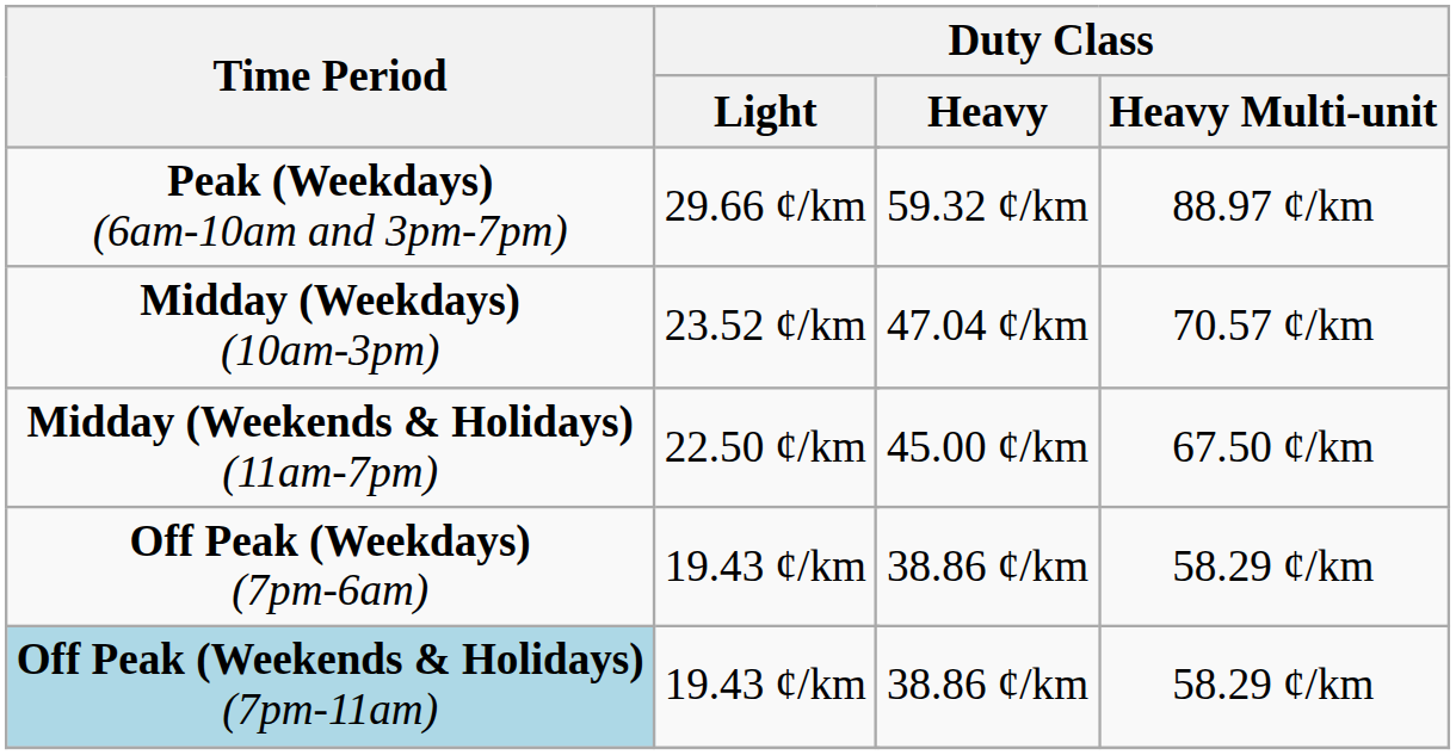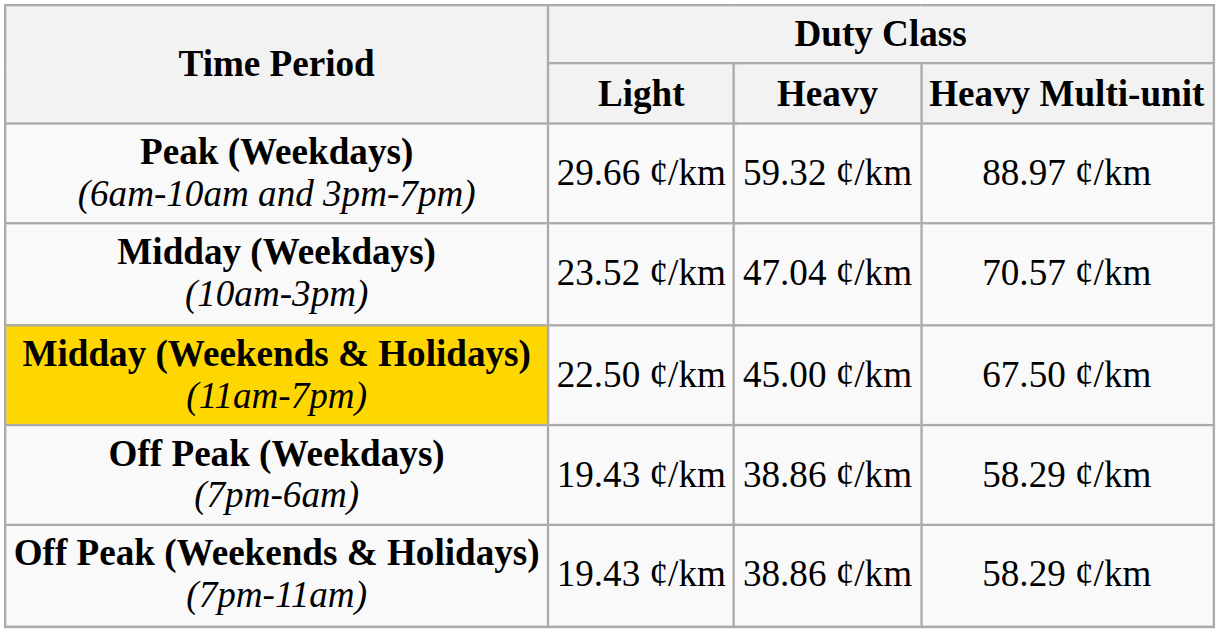Midday (Weekends & Holidays) (11am-7pm) | Time Period: no background -> gold background
Off Peak (Weekends & Holidays) (7pm-11am) | Time Period: lightblue background -> no background
